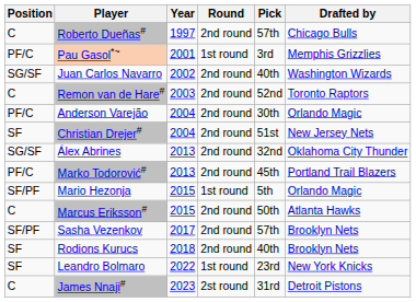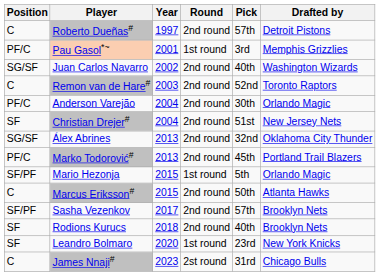Roberto Dueñas# | Drafted by: Chicago Bulls -> Detroit Pistons
Leandro Bolmaro | Year: 2022 -> 2020
James Nnaji# | Drafted by: Detroit Pistons -> Chicago Bulls
